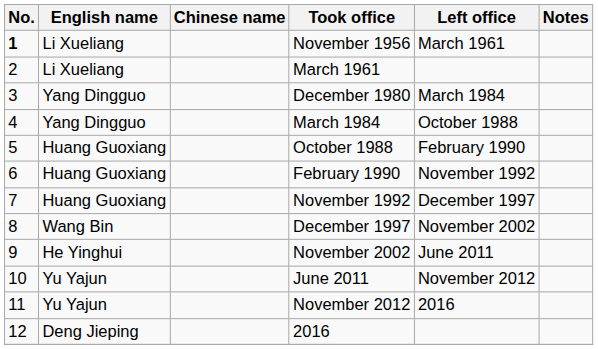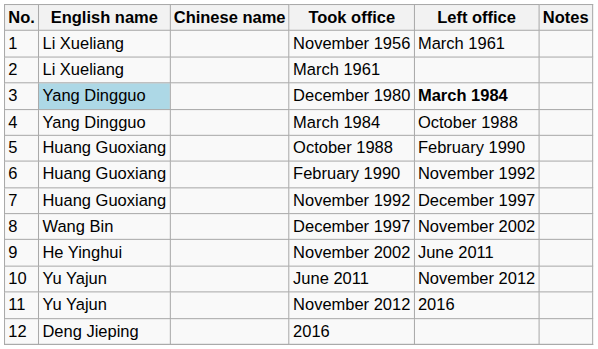November 1956 | No.: bold -> normal
December 1980 | English name: no background -> lightblue background
December 1980 | Left office: normal -> bold
